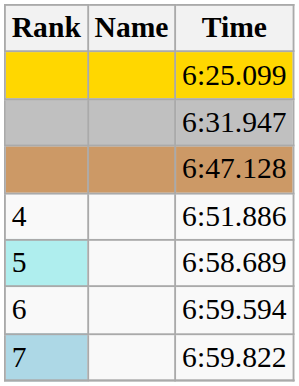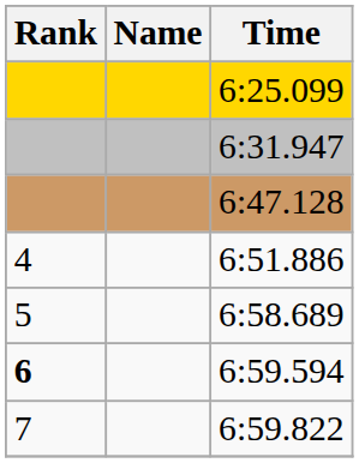6:58.689 | Rank: paleturquoise background -> no background
6:59.594 | Rank: normal -> bold
6:59.822 | Rank: lightblue background -> no background
